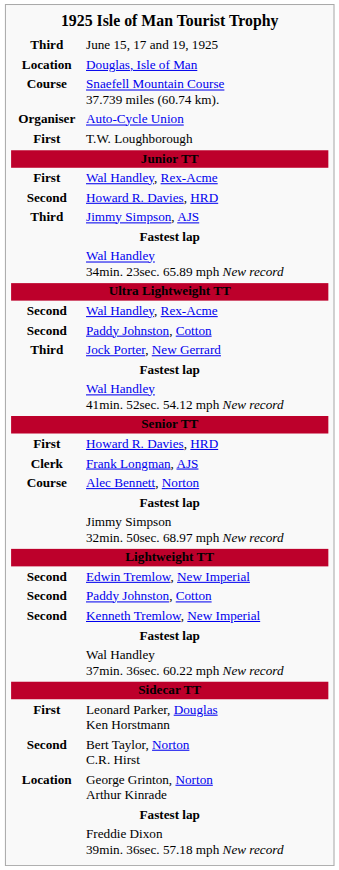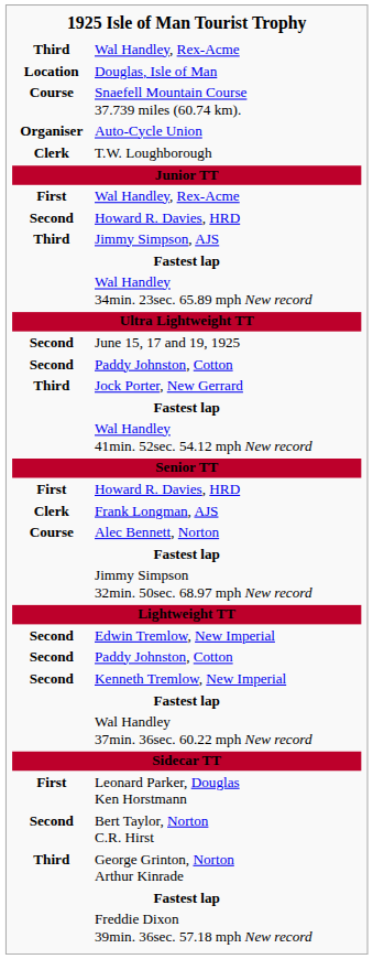row 2 | column 2: June 15, 17 and 19, 1925 -> Wal Handley, Rex-Acme
row 6 | column 1: First -> Clerk
row 14 | column 2: Wal Handley, Rex-Acme -> June 15, 17 and 19, 1925
row 34 | column 1: Location -> Third
